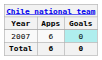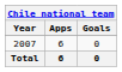2007 | Goals: paleturquoise background -> no background
